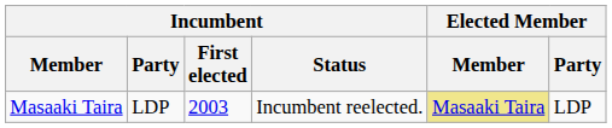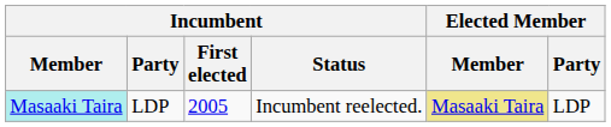row 3 | Incumbent / Member: no background -> paleturquoise background
row 3 | Incumbent / First elected: 2003 -> 2005
